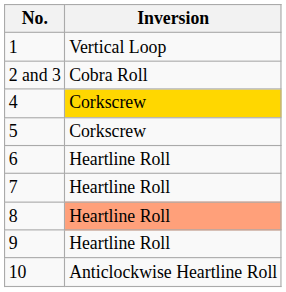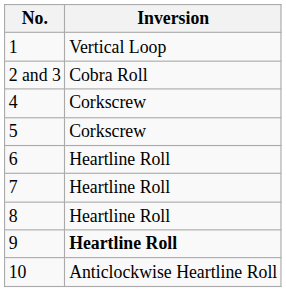4 | Inversion: gold background -> no background
8 | Inversion: lightsalmon background -> no background
9 | Inversion: normal -> bold
